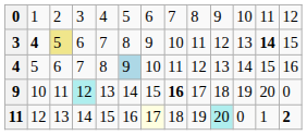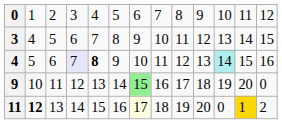row 2 | column 2: bold -> normal
row 2 | column 3: khaki background -> no background
row 2 | column 12: bold -> normal
row 3 | column 4: no background -> lavender background
row 3 | column 5: normal -> bold
row 3 | column 6: lightblue background -> no background
row 3 | column 11: no background -> paleturquoise background
row 4 | column 4: paleturquoise background -> no background
row 4 | column 7: no background -> lightgreen background
row 4 | column 8: bold -> normal
row 5 | column 2: normal -> bold
row 5 | column 10: paleturquoise background -> no background
row 5 | column 12: no background -> gold background
row 5 | column 13: bold -> normal
